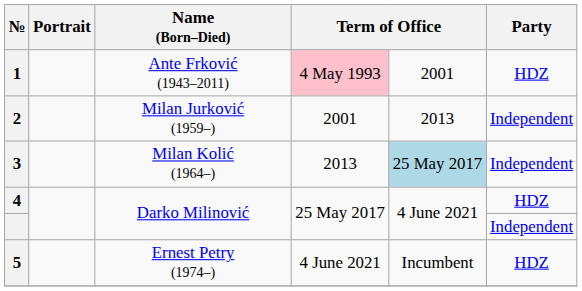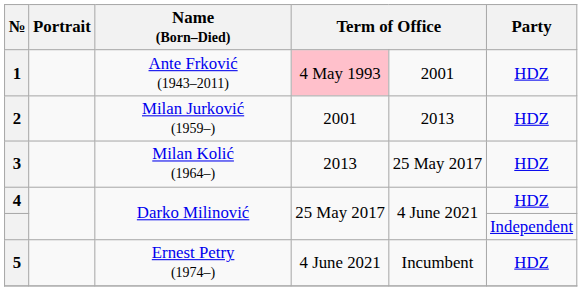2 | Party: Independent -> HDZ
3 | column 5: lightblue background -> no background
3 | Party: Independent -> HDZ
